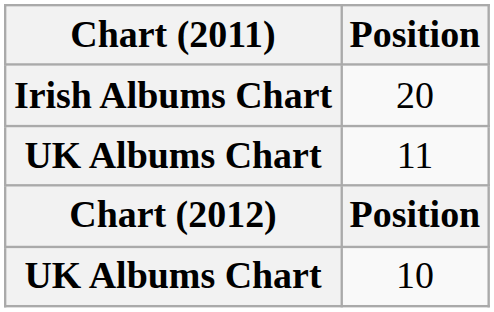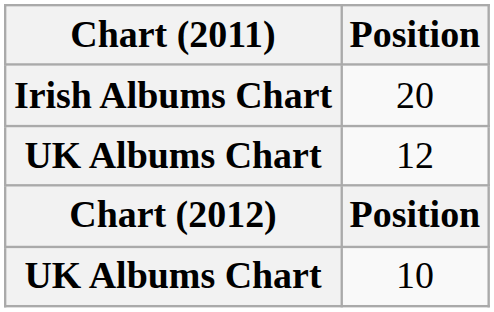row 3 | Position: 11 -> 12
